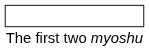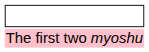row 1 | column 1: no background -> pink background
